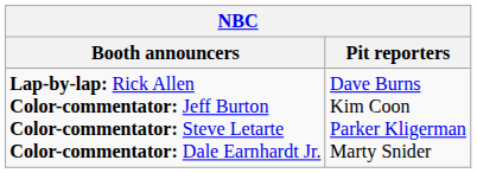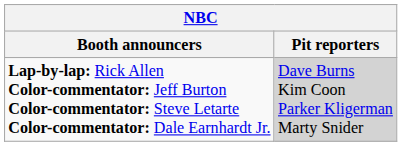row 3 | Pit reporters: no background -> lightgrey background
